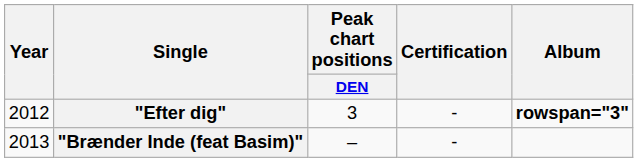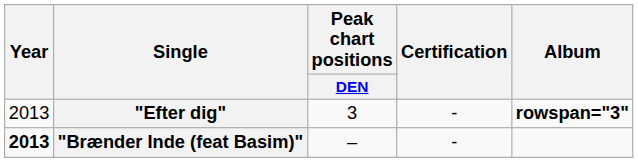"Efter dig" | Year: 2012 -> 2013
"Brænder Inde (feat Basim)" | Year: normal -> bold
